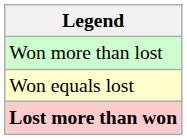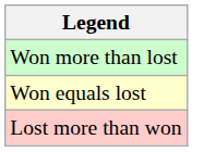row 4 | column 1: bold -> normal
